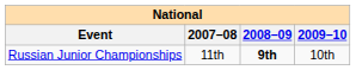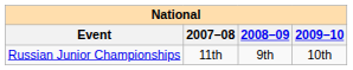Russian Junior Championships | 2008–09: bold -> normal
